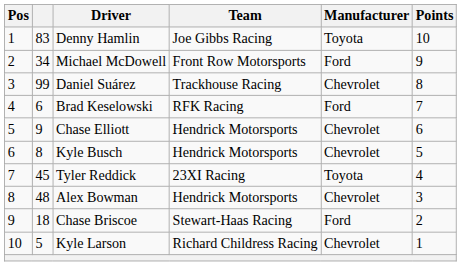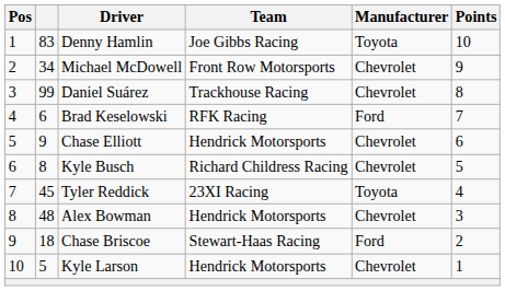Michael McDowell | Manufacturer: Ford -> Chevrolet
Kyle Busch | Team: Hendrick Motorsports -> Richard Childress Racing
Kyle Larson | Team: Richard Childress Racing -> Hendrick Motorsports
